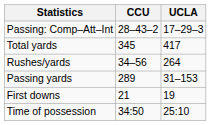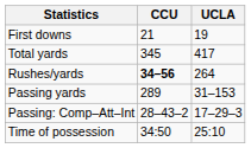rows swapped: First downs <-> Passing: Comp–Att–Int
Rushes/yards | CCU: normal -> bold
